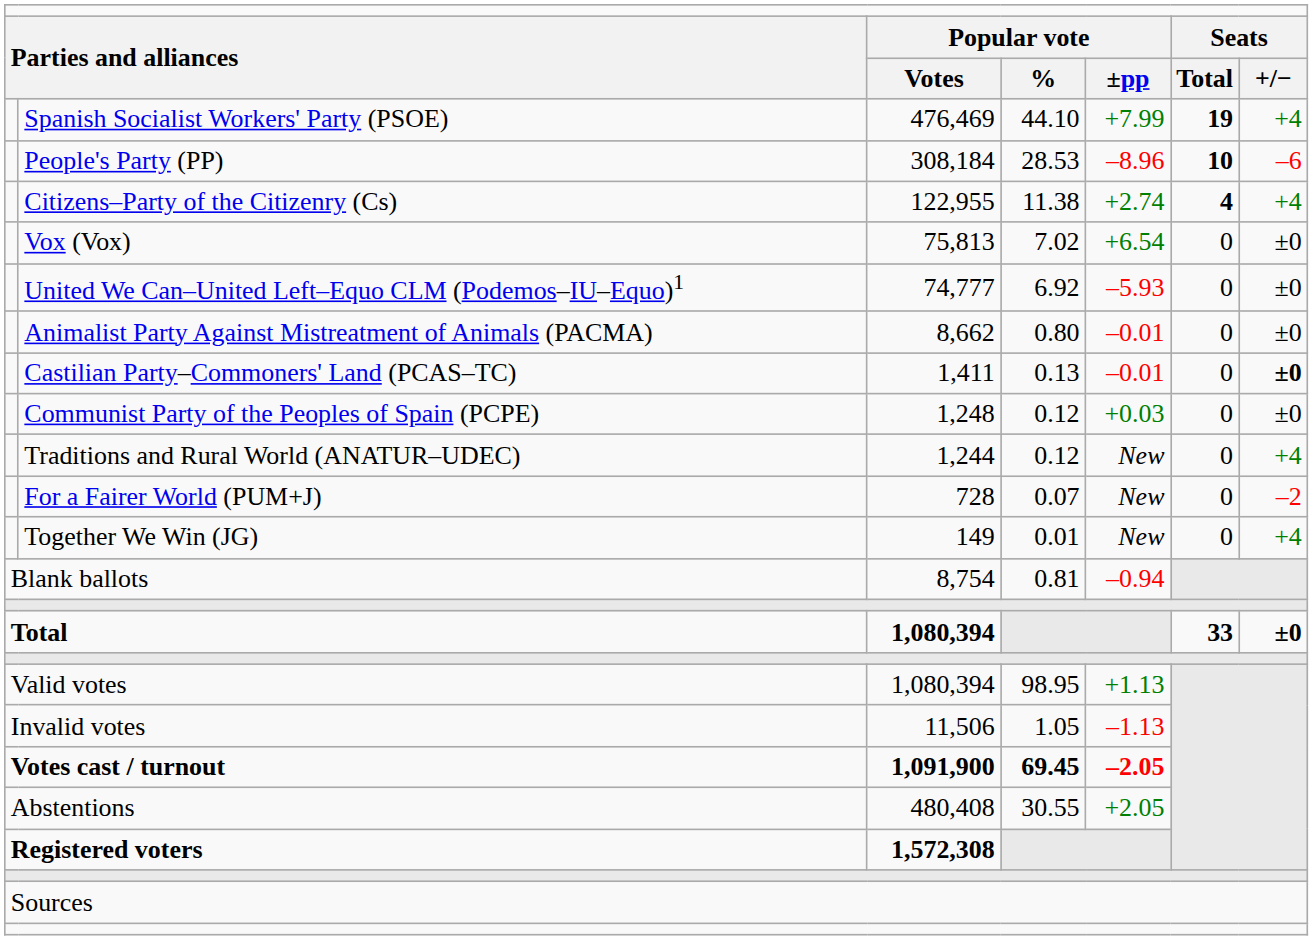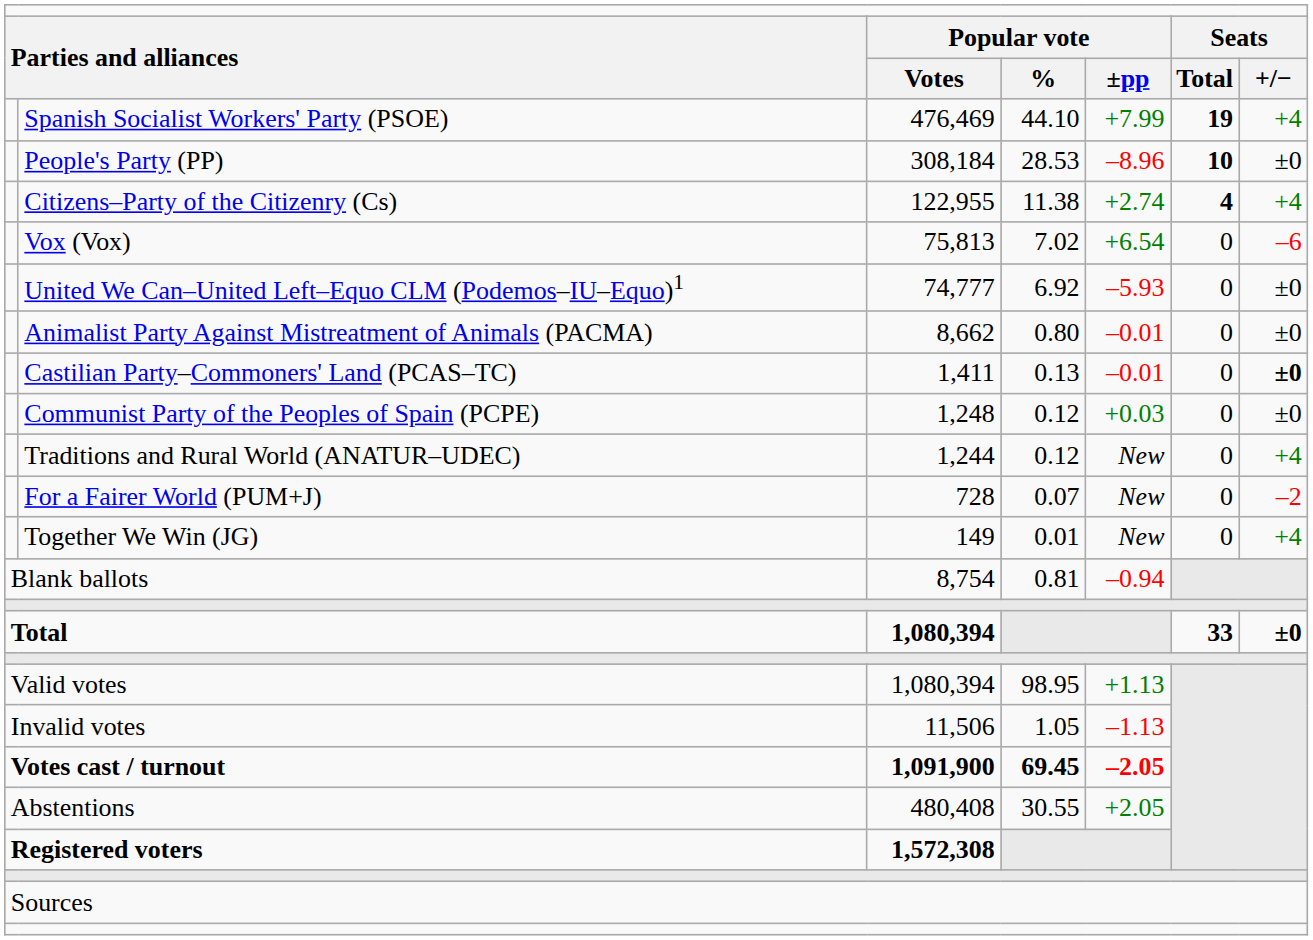People's Party (PP) | column 7: –6 -> ±0
Vox (Vox) | column 7: ±0 -> –6
